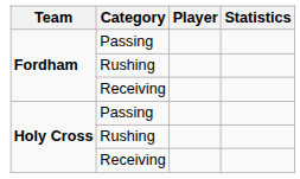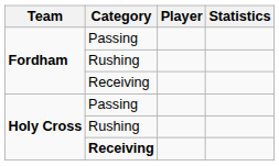Holy Cross / Receiving | Category: normal -> bold
